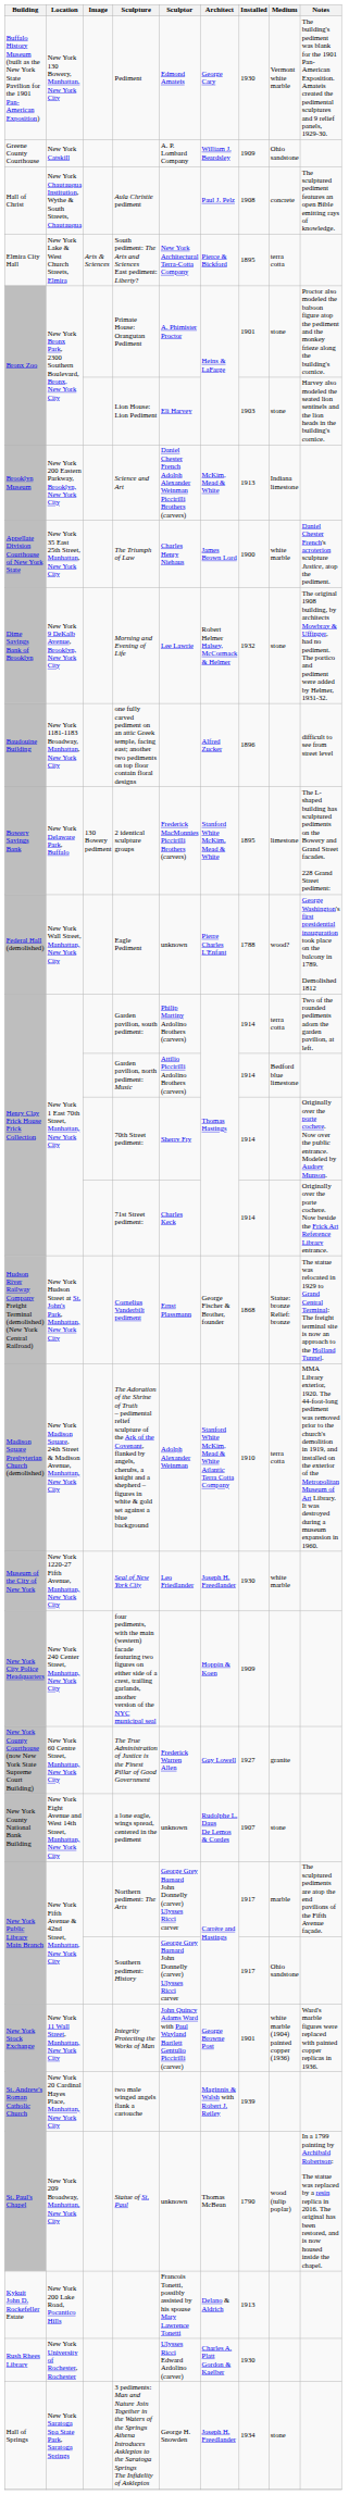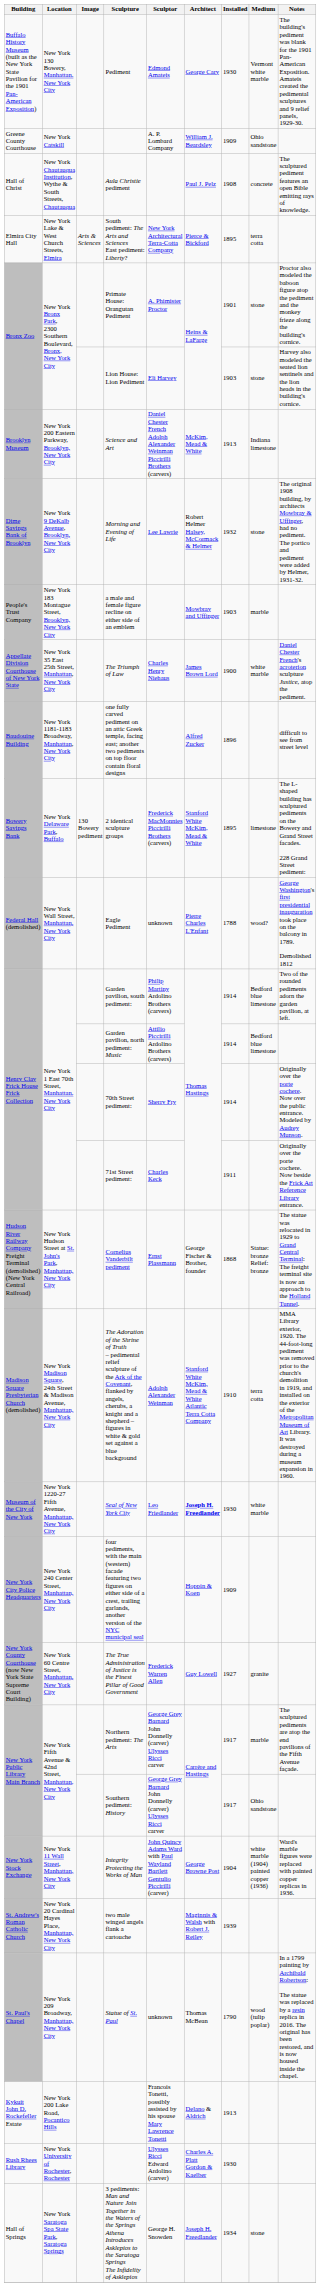rows swapped: Morning and Evening of Life <-> The Triumph of Law
+ row: People's Trust Company | New York 183 Montague Street, Brooklyn, New York City | a male and female figure recline on either side of an emblem | Mowbray and Uffinger | 1903 | marble
Garden pavilion, south pediment: | Medium: terra cotta -> Bedford blue limestone
71st Street pediment: | Installed: 1914 -> 1911
Seal of New York City | Architect: normal -> bold
- row: New York County National Bank Building | New York Eight Avenue and West 14th Street, Manhattan, New York City | a lone eagle, wings spread, centered in the pediment | unknown | Rudolphe L. Daus De Lemos & Cordes | 1907 | stone
Integrity Protecting the Works of Man | Installed: 1901 -> 1904
